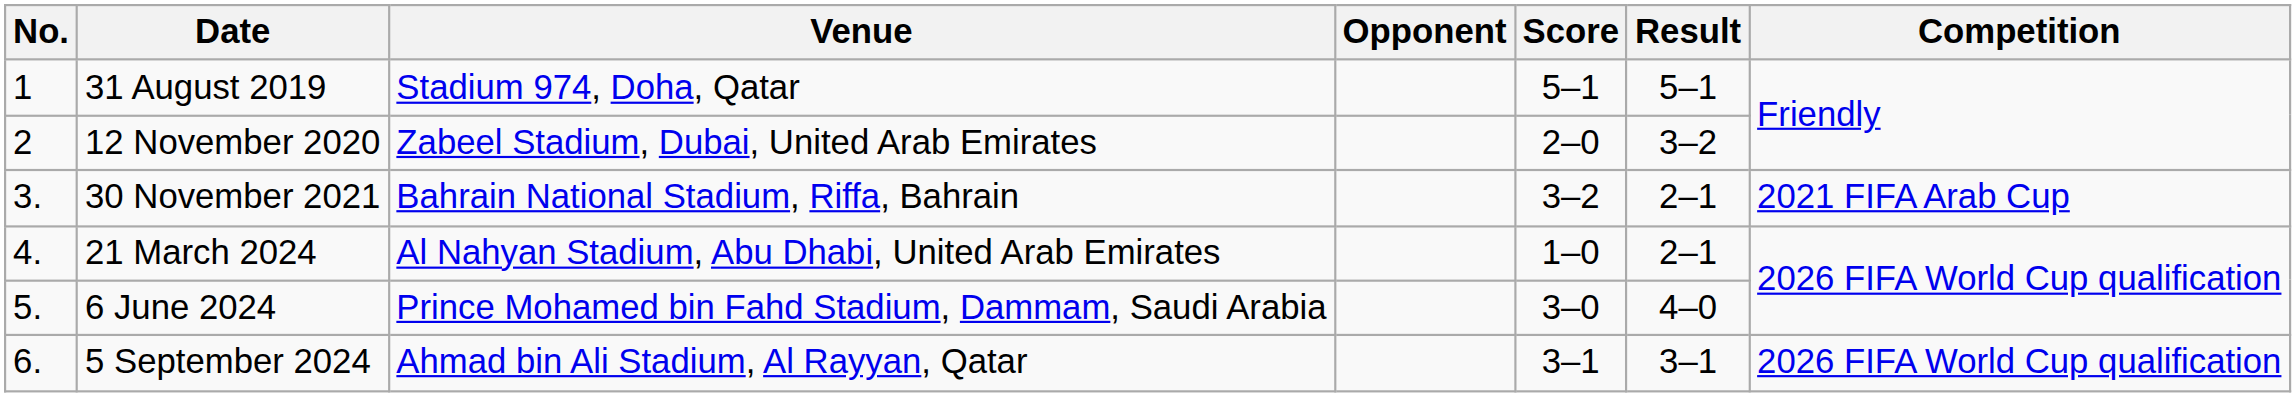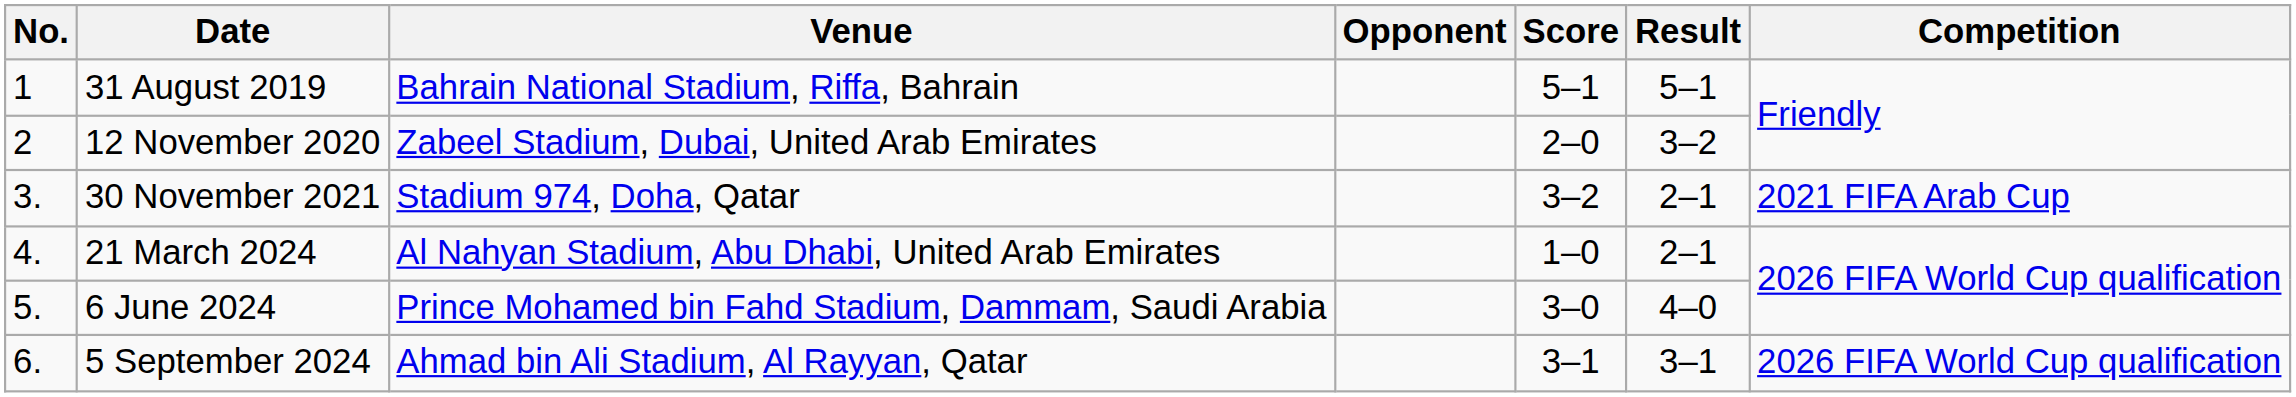31 August 2019 | Venue: Stadium 974, Doha, Qatar -> Bahrain National Stadium, Riffa, Bahrain
30 November 2021 | Venue: Bahrain National Stadium, Riffa, Bahrain -> Stadium 974, Doha, Qatar
